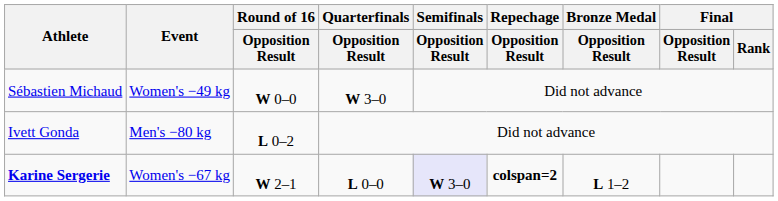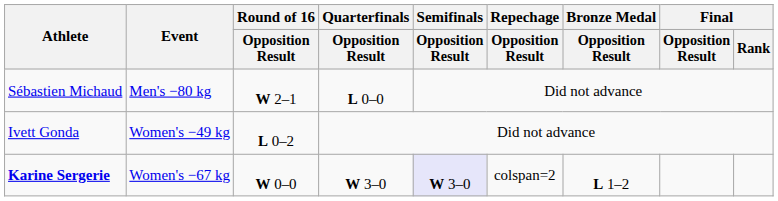Sébastien Michaud | Event: Women's −49 kg -> Men's −80 kg
Sébastien Michaud | Round of 16 / Opposition Result: W 0–0 -> W 2–1
Sébastien Michaud | Quarterfinals / Opposition Result: W 3–0 -> L 0–0
Ivett Gonda | Event: Men's −80 kg -> Women's −49 kg
Karine Sergerie | Round of 16 / Opposition Result: W 2–1 -> W 0–0
Karine Sergerie | Quarterfinals / Opposition Result: L 0–0 -> W 3–0
Karine Sergerie | Repechage / Opposition Result: bold -> normal
